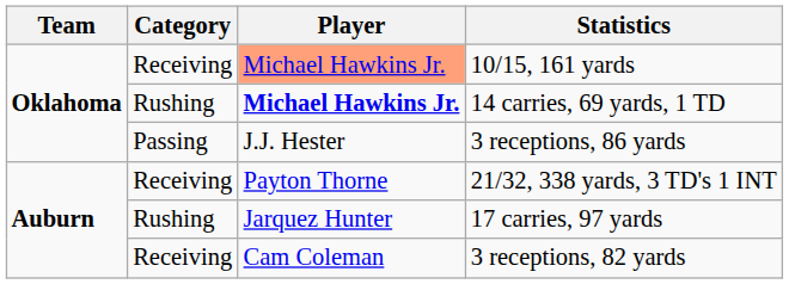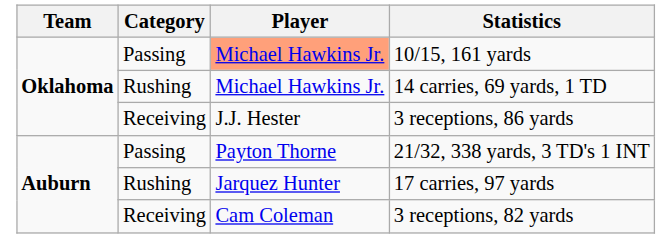10/15, 161 yards | Category: Receiving -> Passing
14 carries, 69 yards, 1 TD | Player: bold -> normal
3 receptions, 86 yards | Category: Passing -> Receiving
21/32, 338 yards, 3 TD's 1 INT | Category: Receiving -> Passing
